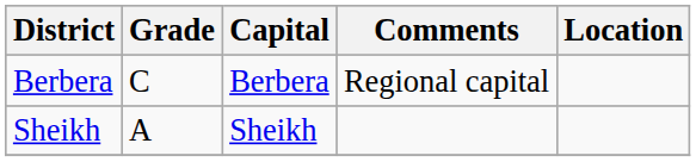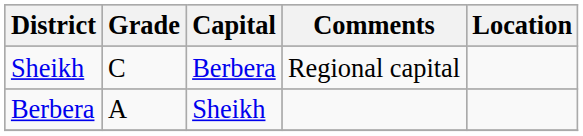row 2 | District: Berbera -> Sheikh
row 3 | District: Sheikh -> Berbera
